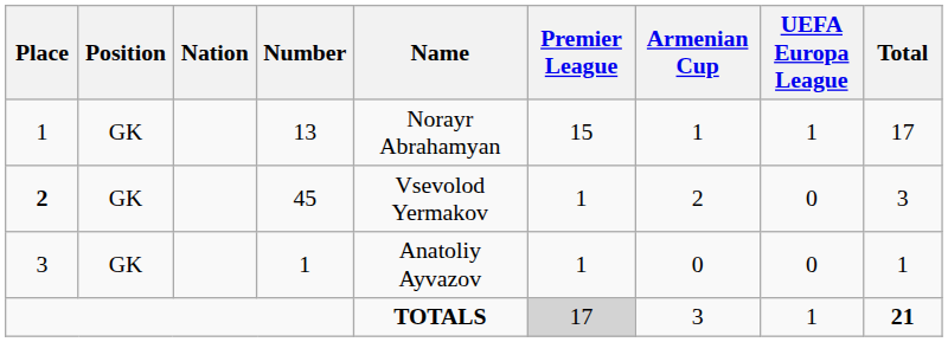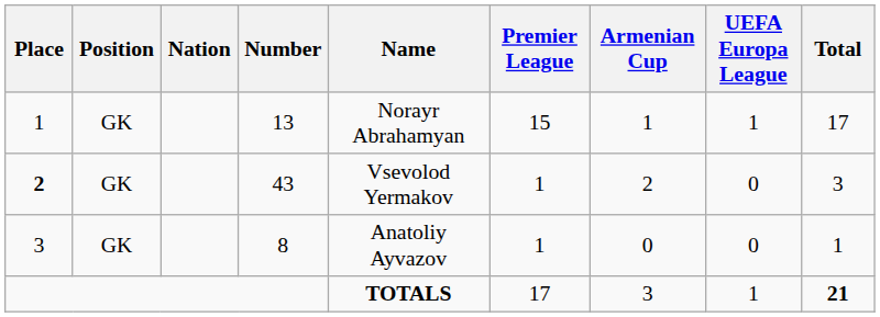row 3 | Number: 45 -> 43
row 4 | Number: 1 -> 8
row 5 | Premier League: lightgrey background -> no background
